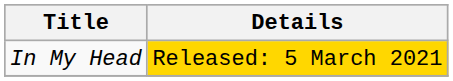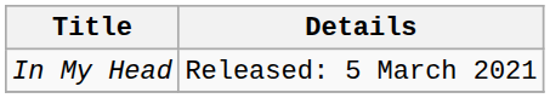In My Head | Details: gold background -> no background
